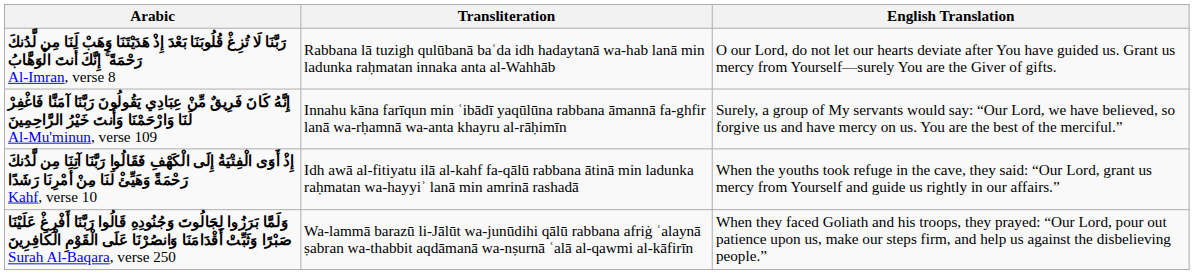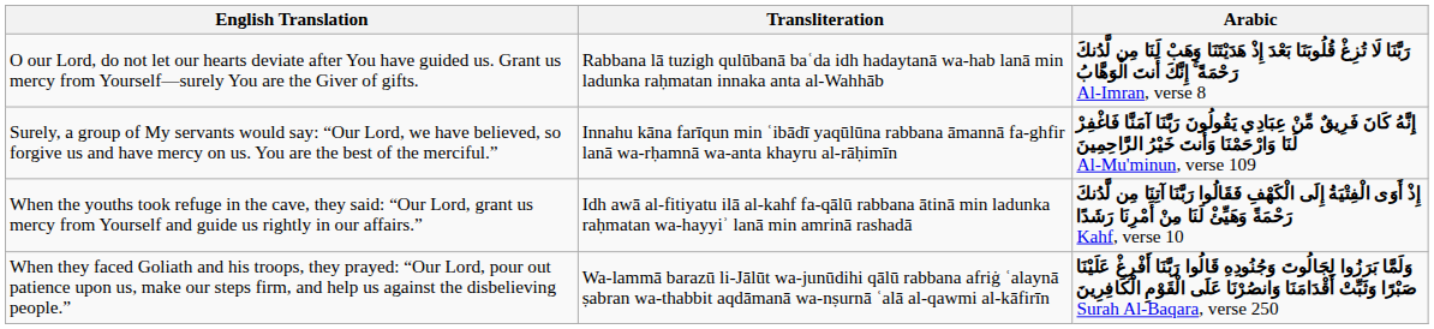columns swapped: Arabic <-> English Translation
